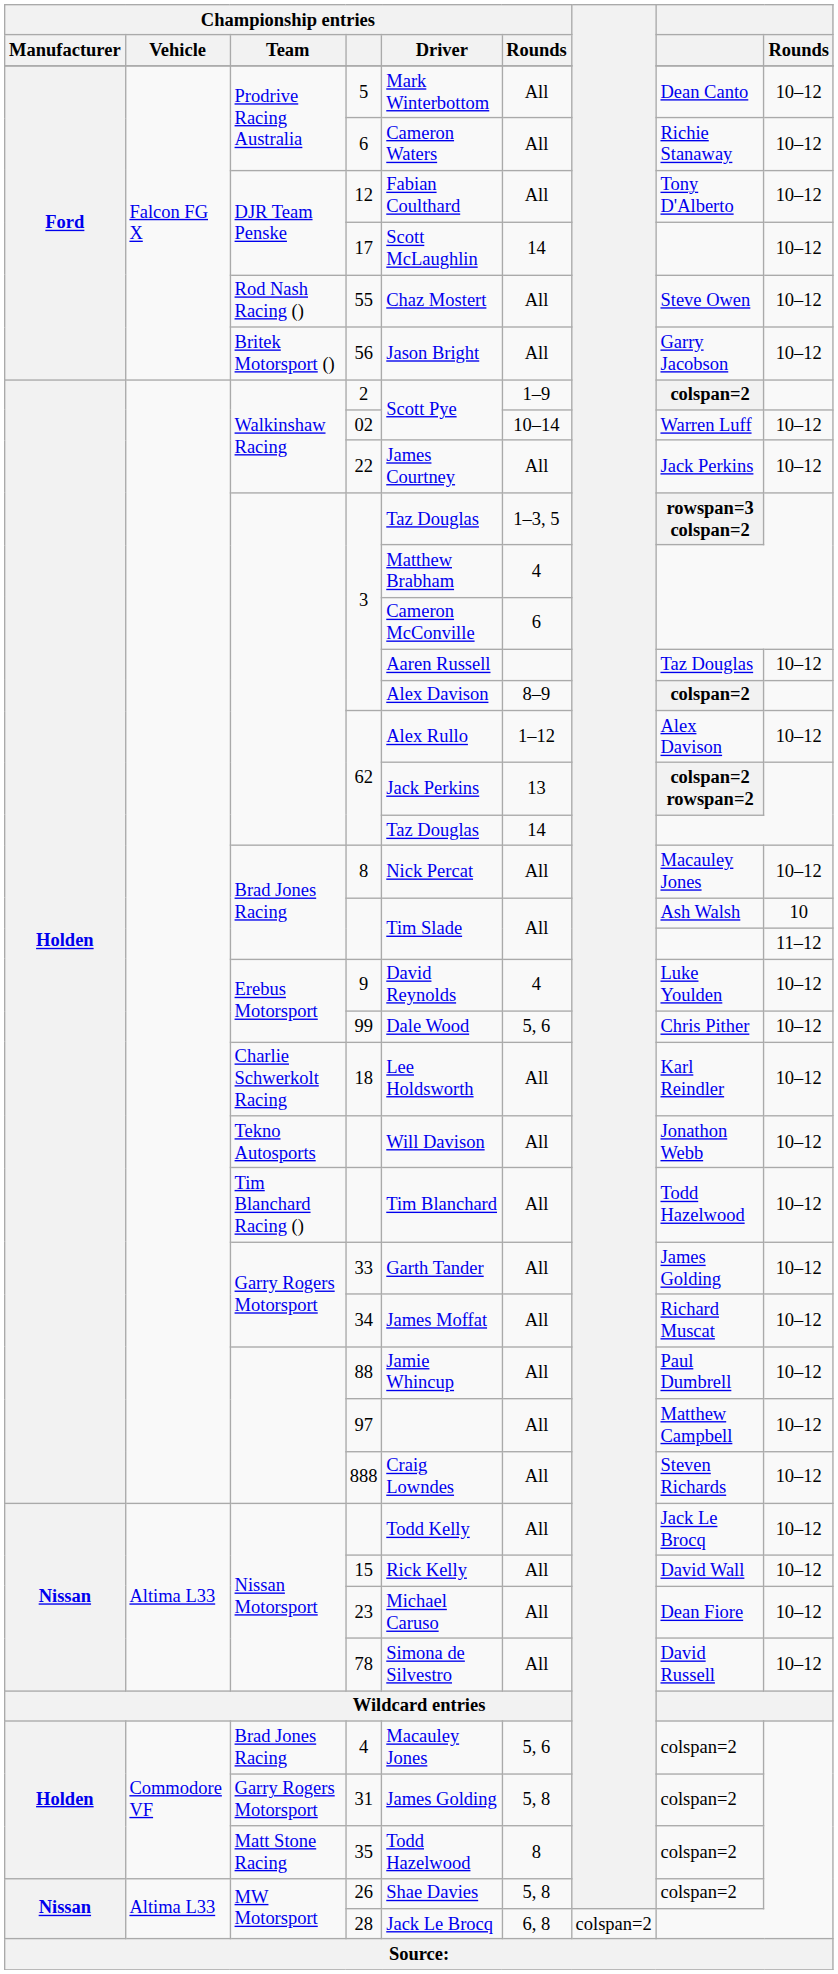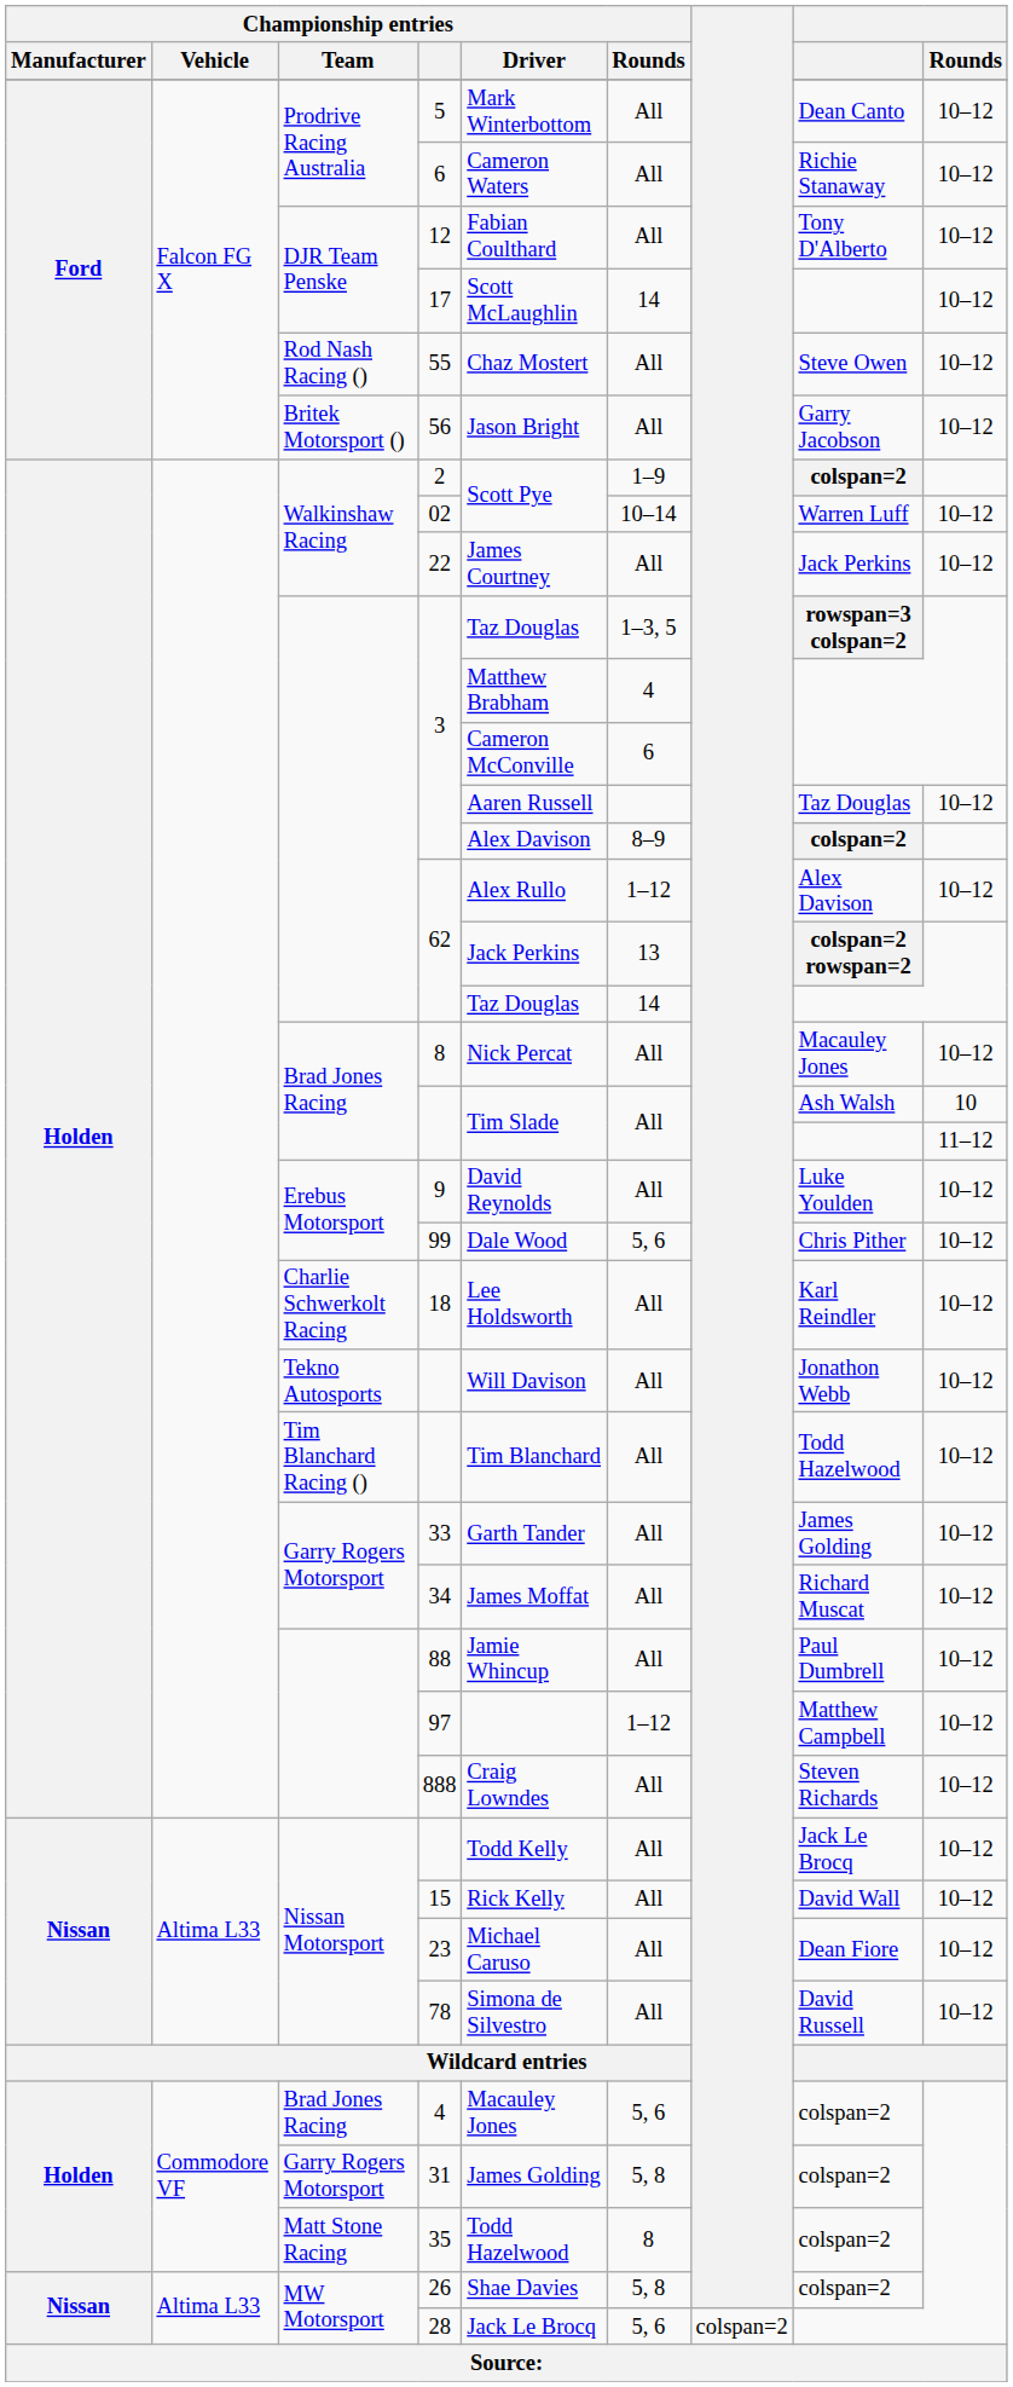9 | Championship entries / Rounds: 4 -> All
97 | Championship entries / Rounds: All -> 1–12
28 | Championship entries / Rounds: 6, 8 -> 5, 6
